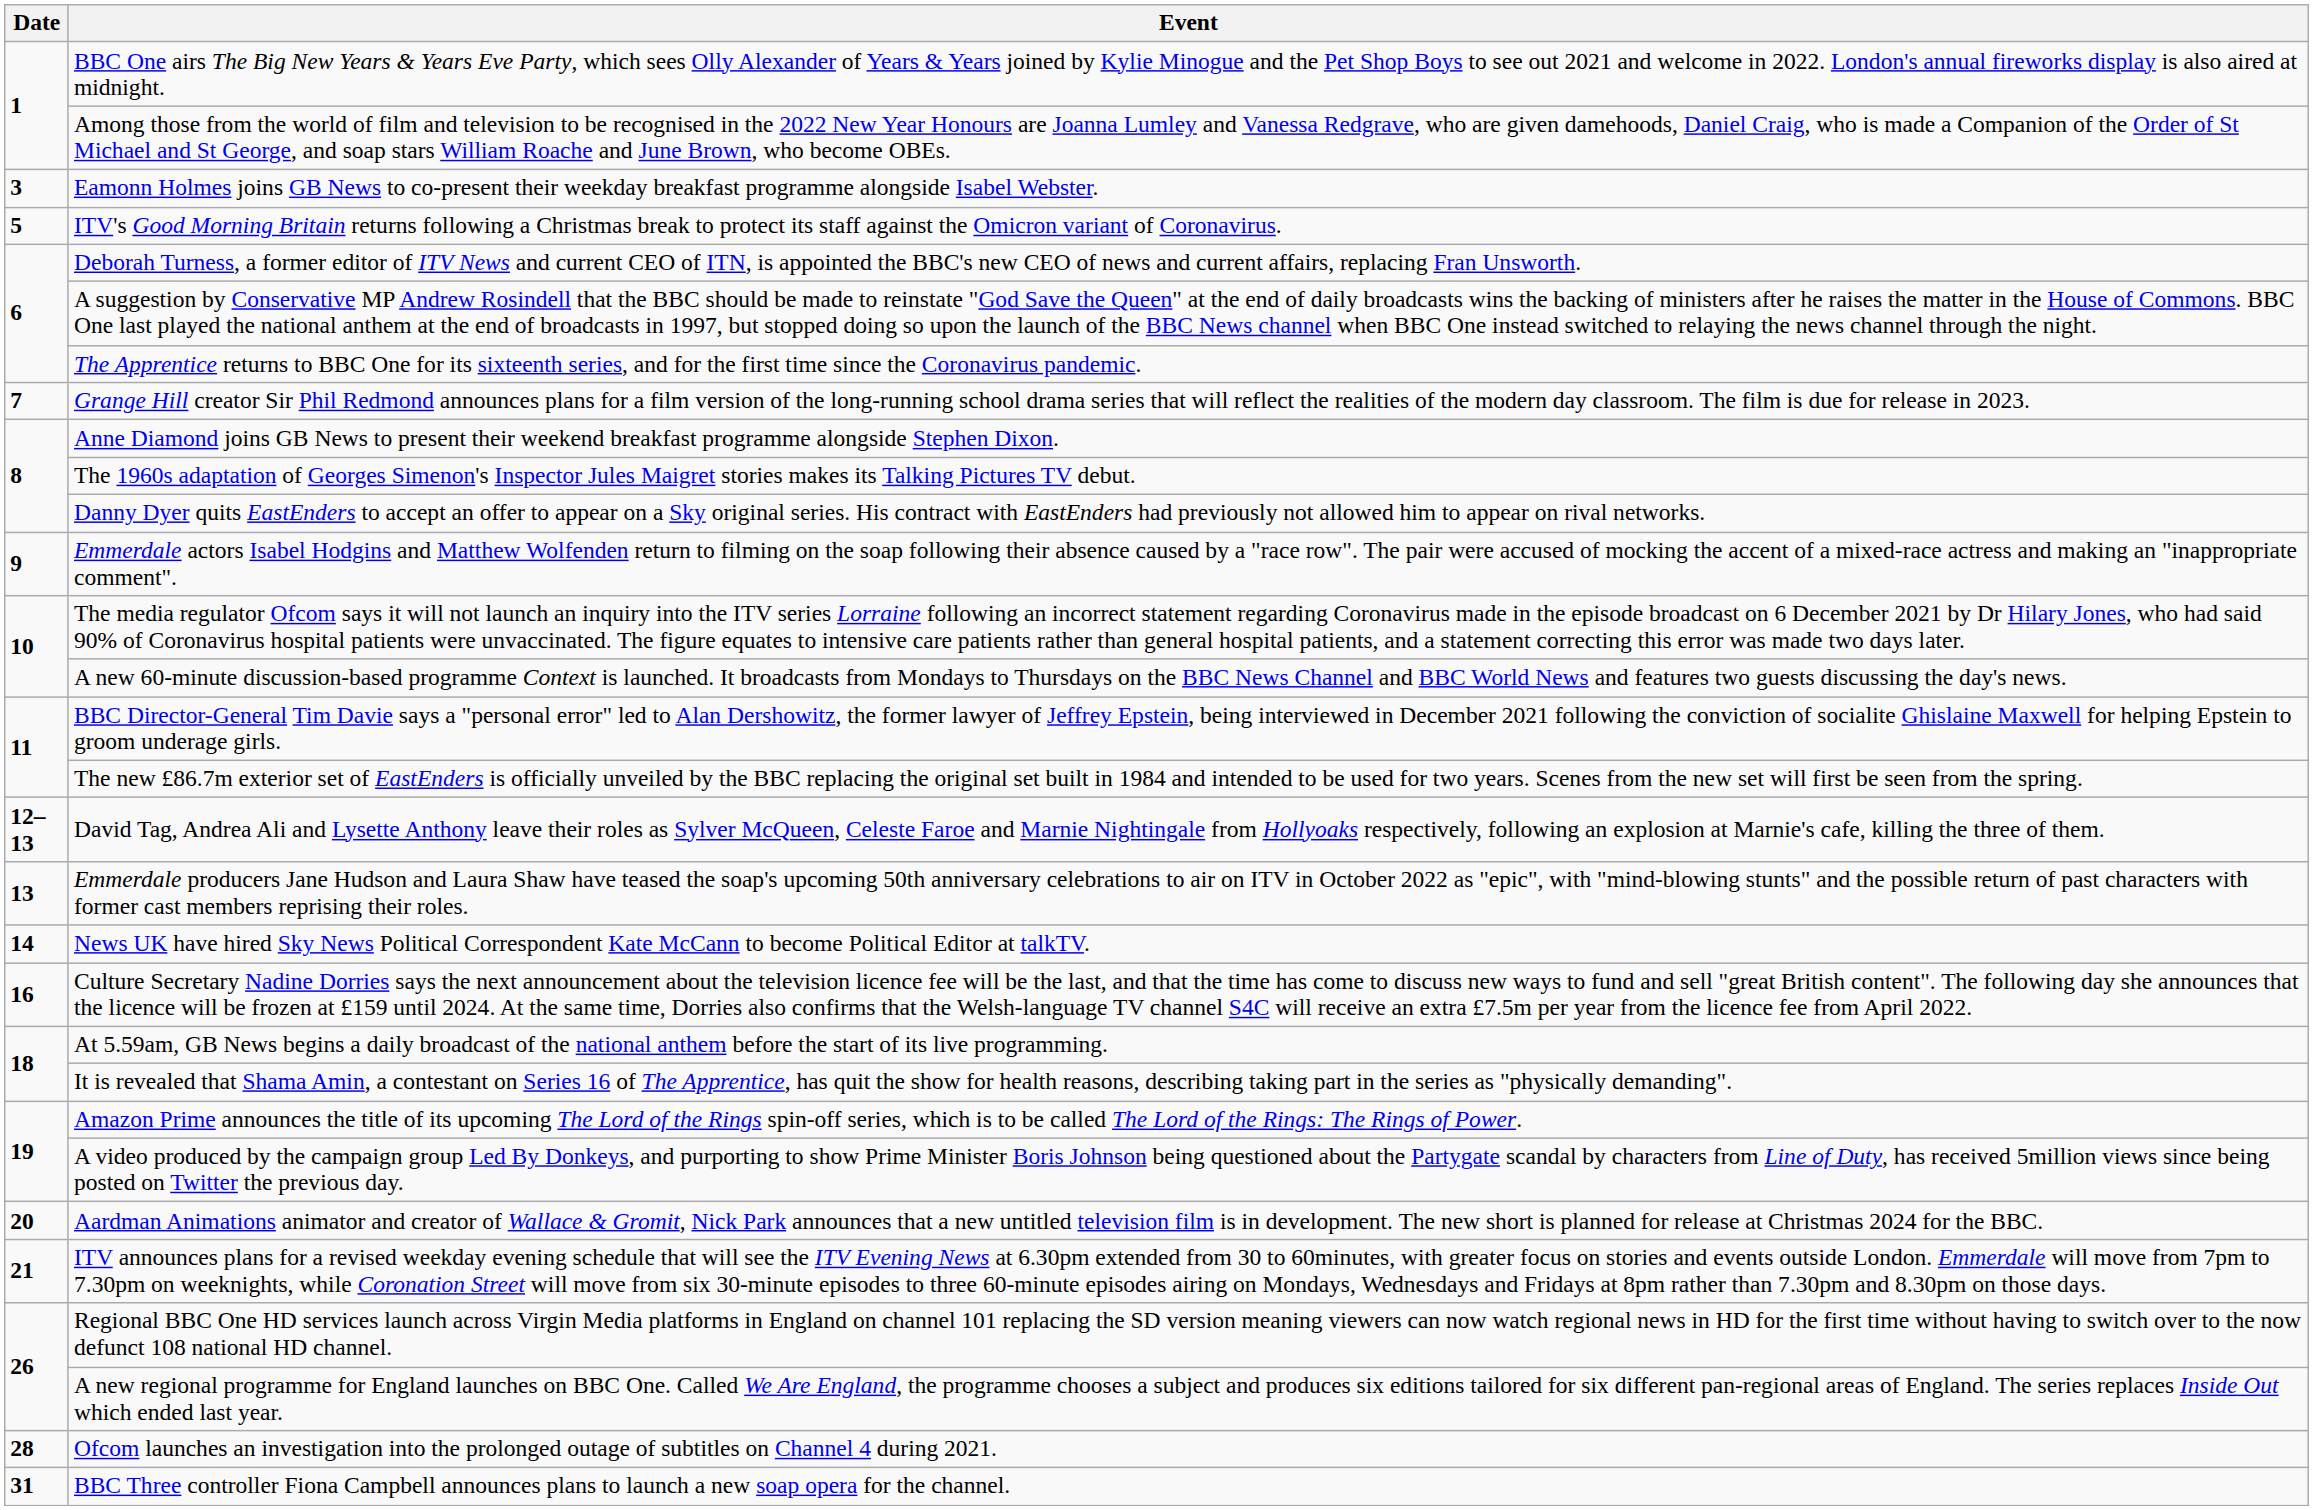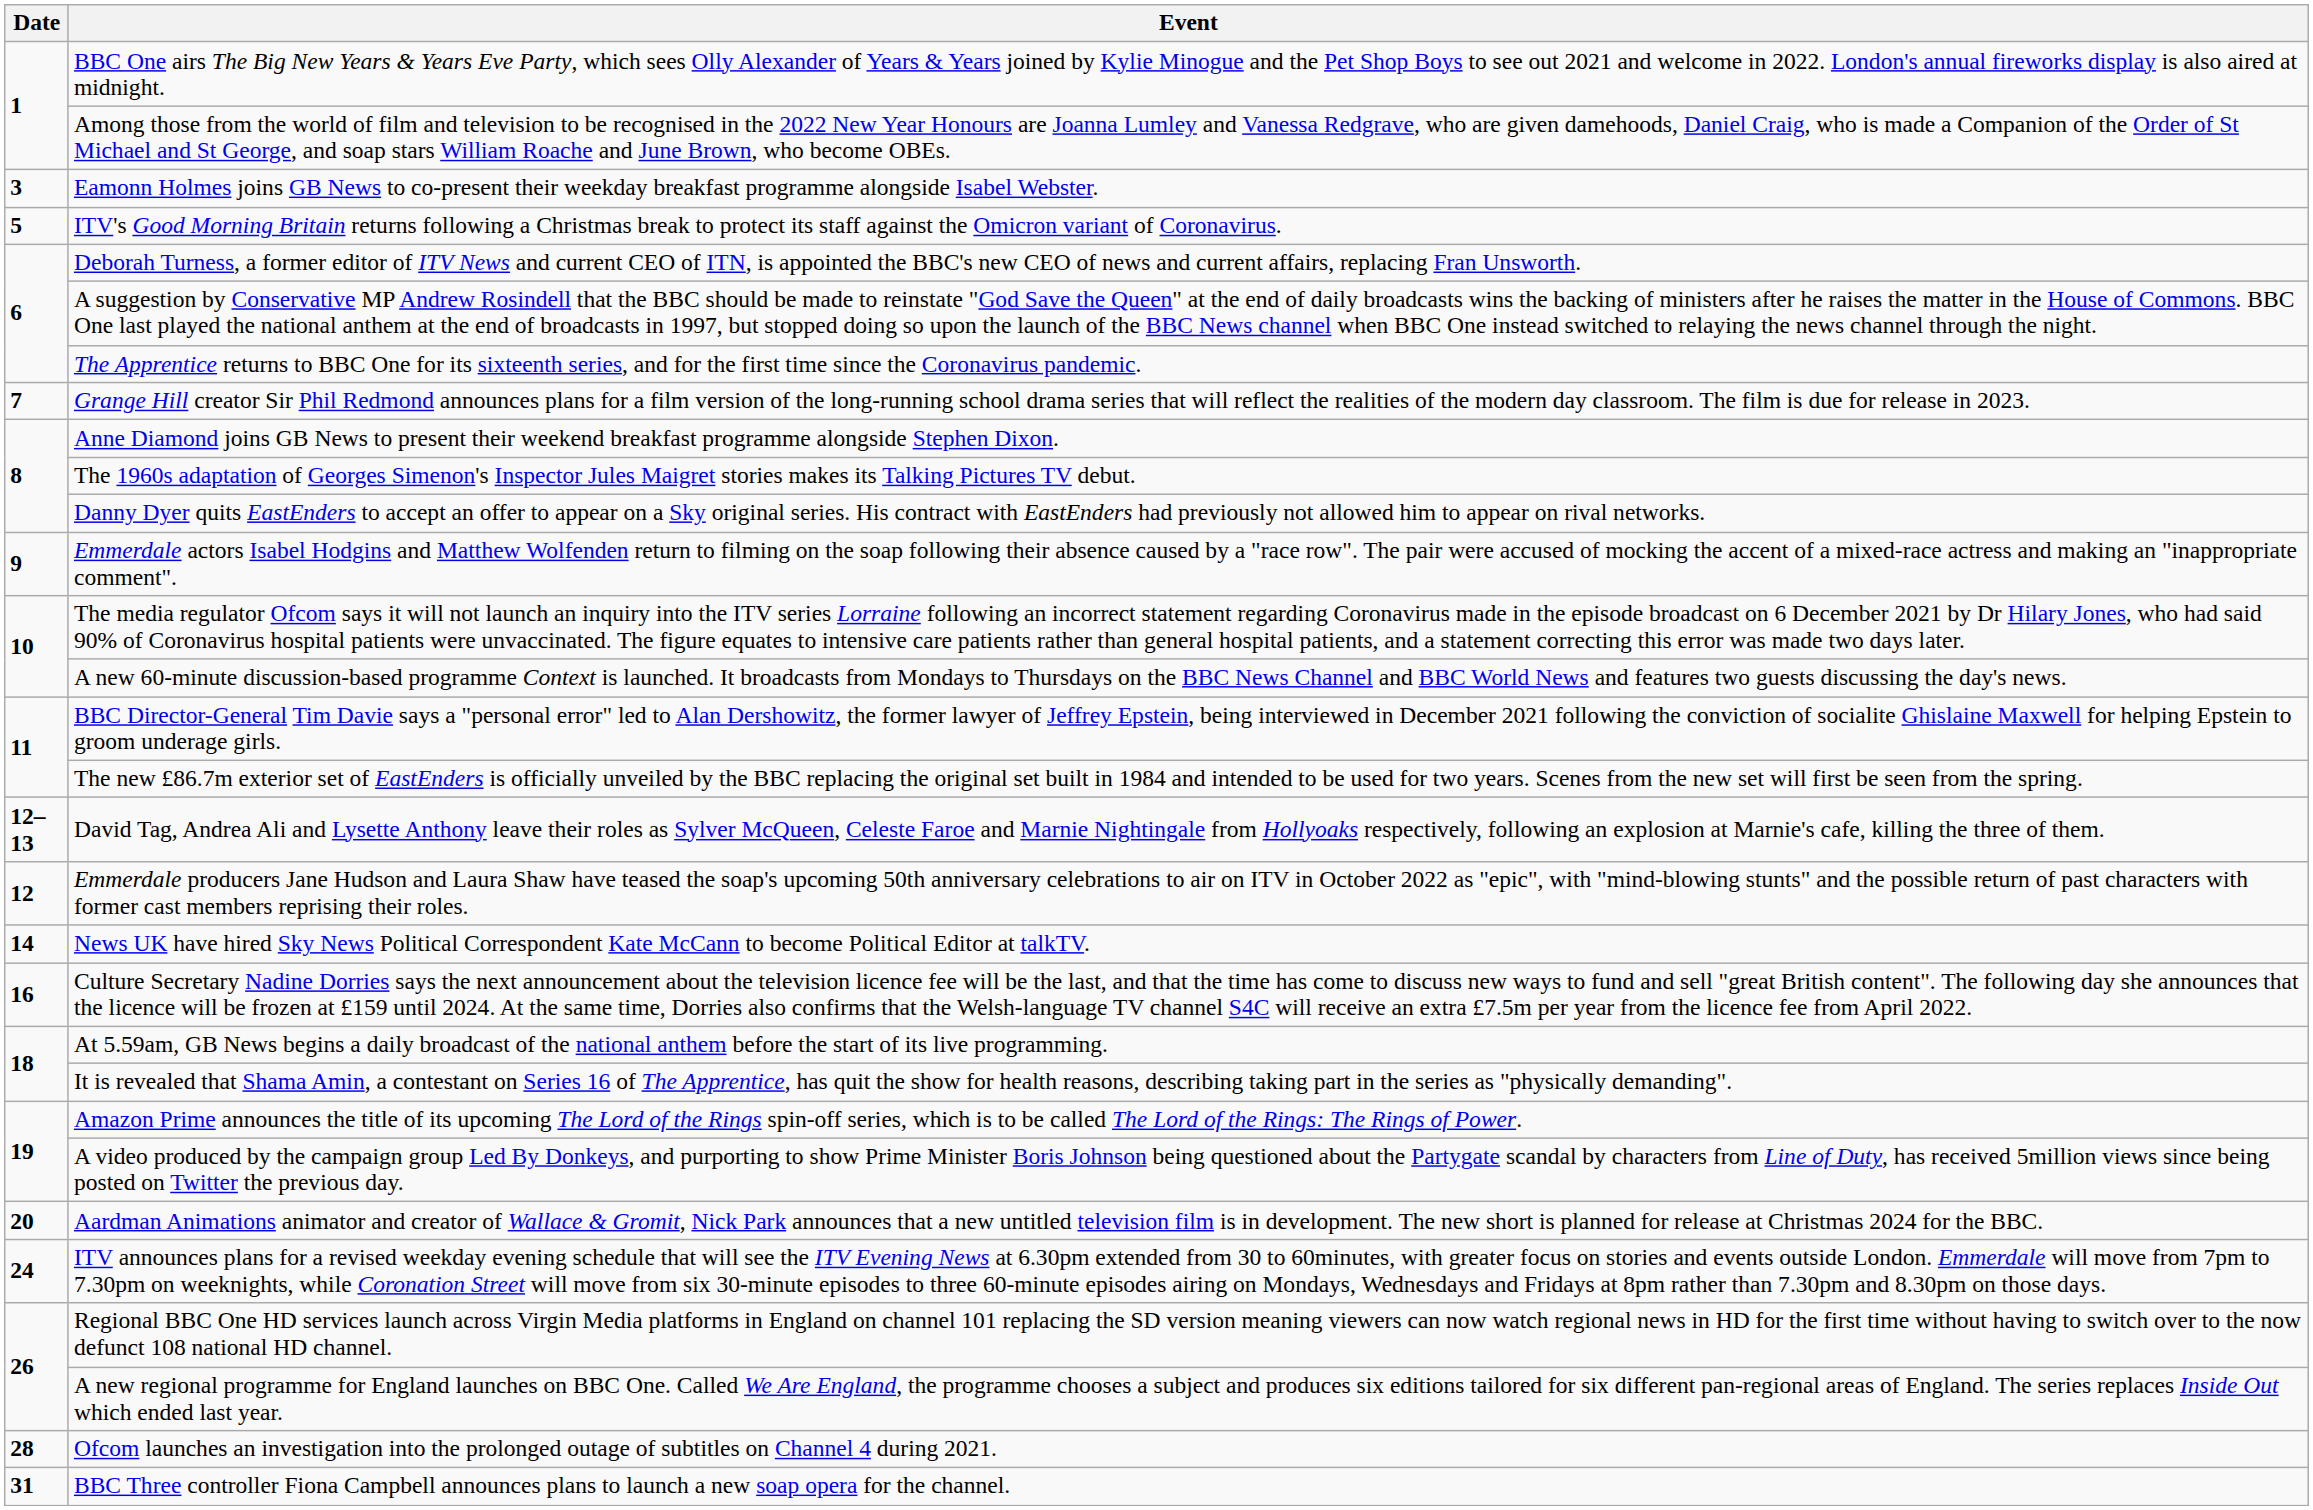row 19 | Date: 13 -> 12
row 27 | Date: 21 -> 24
